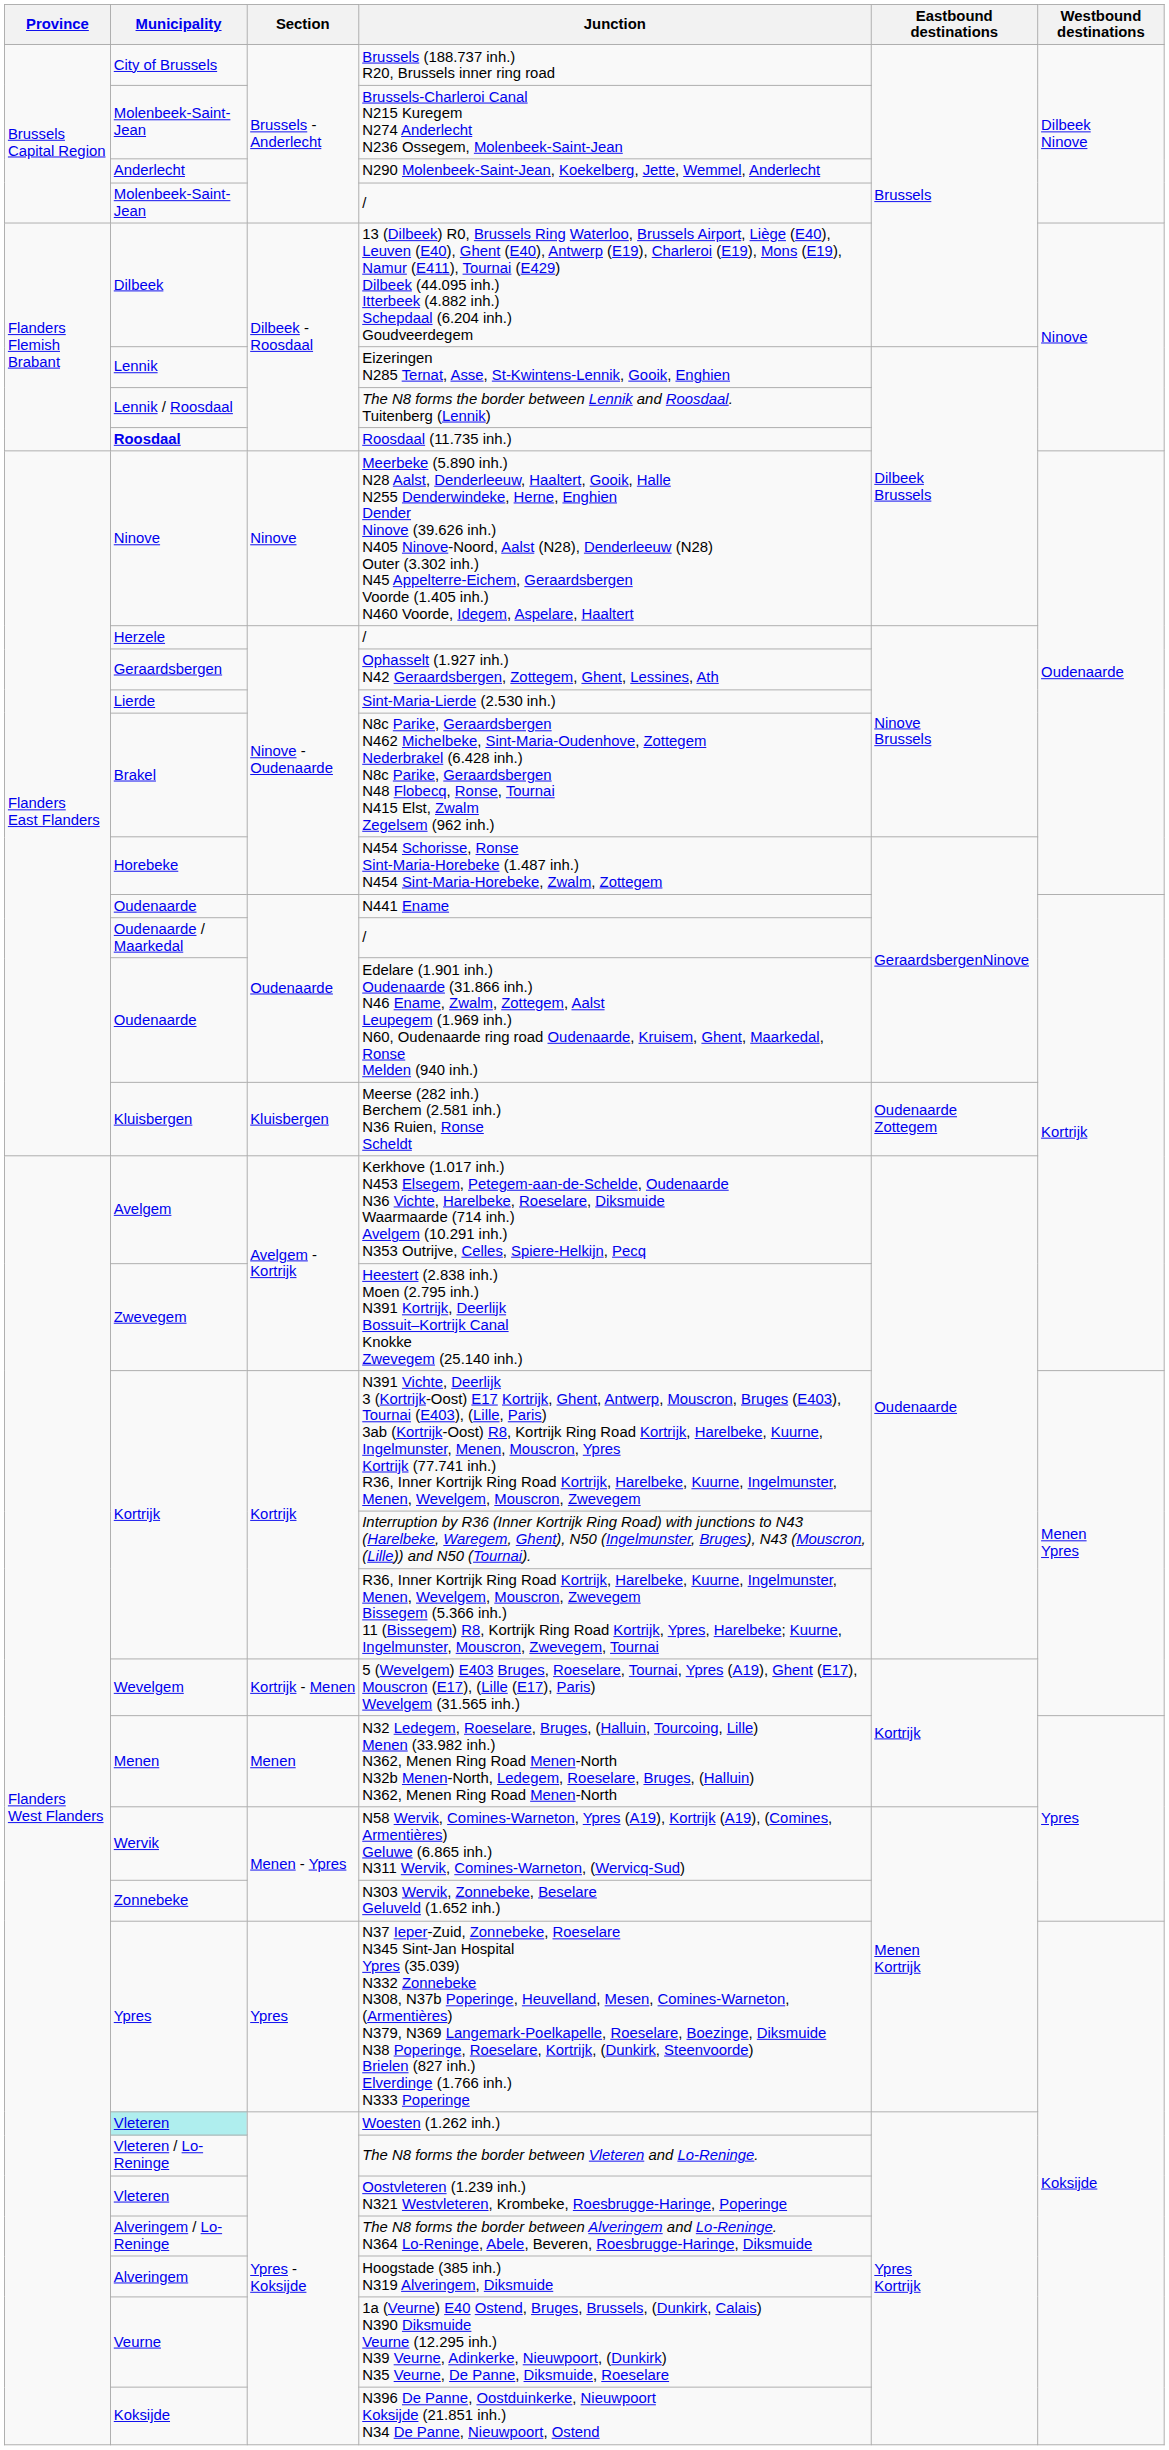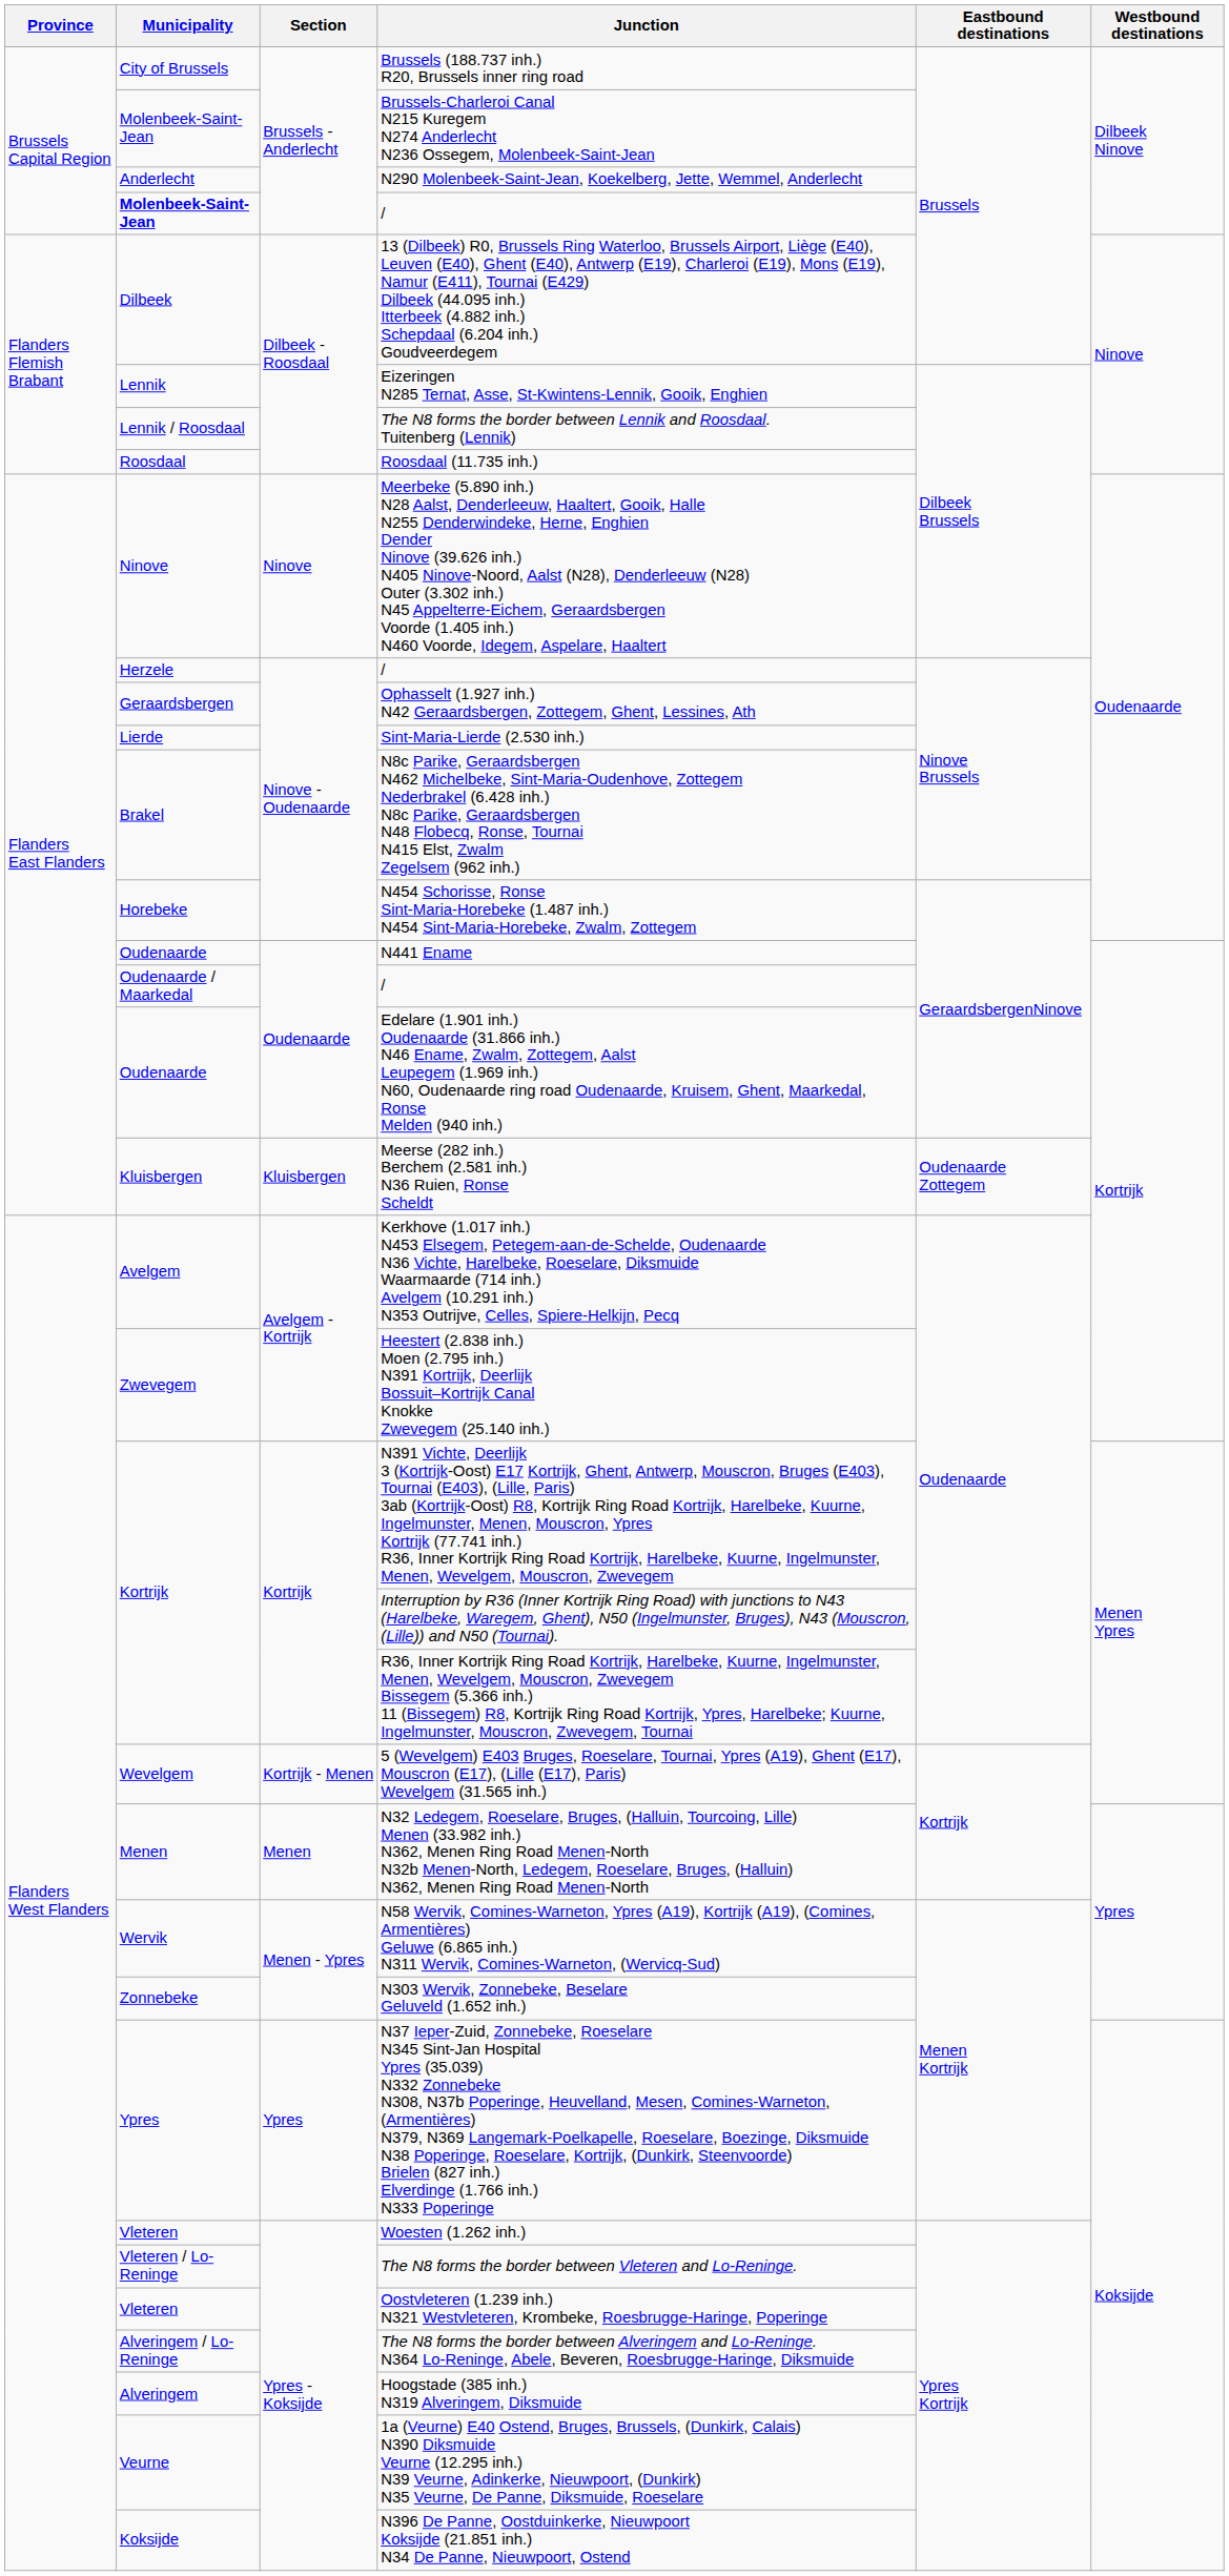Molenbeek-Saint-Jean / / | Municipality: normal -> bold
Roosdaal (11.735 inh.) | Municipality: bold -> normal
Woesten (1.262 inh.) | Municipality: paleturquoise background -> no background
